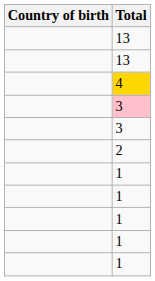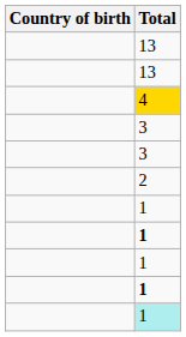row 5 | Total: pink background -> no background
row 9 | Total: normal -> bold
row 11 | Total: normal -> bold
row 12 | Total: no background -> paleturquoise background
